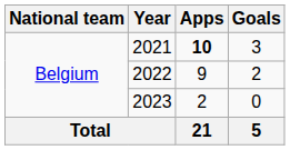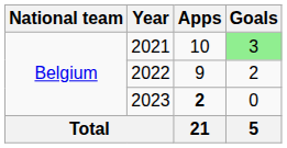2021 | Apps: bold -> normal
2021 | Goals: no background -> lightgreen background
2023 | Apps: normal -> bold
